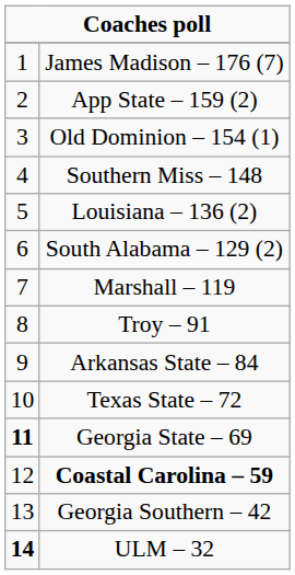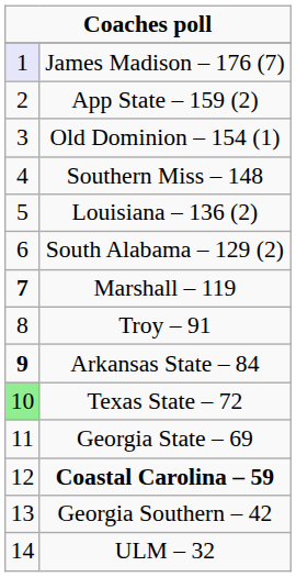James Madison – 176 (7) | column 1: no background -> lavender background
Marshall – 119 | column 1: normal -> bold
Arkansas State – 84 | column 1: normal -> bold
Texas State – 72 | column 1: no background -> lightgreen background
Georgia State – 69 | column 1: bold -> normal
ULM – 32 | column 1: bold -> normal
